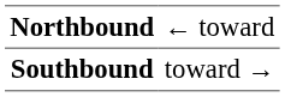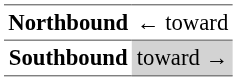Southbound | column 2: no background -> lightgrey background
